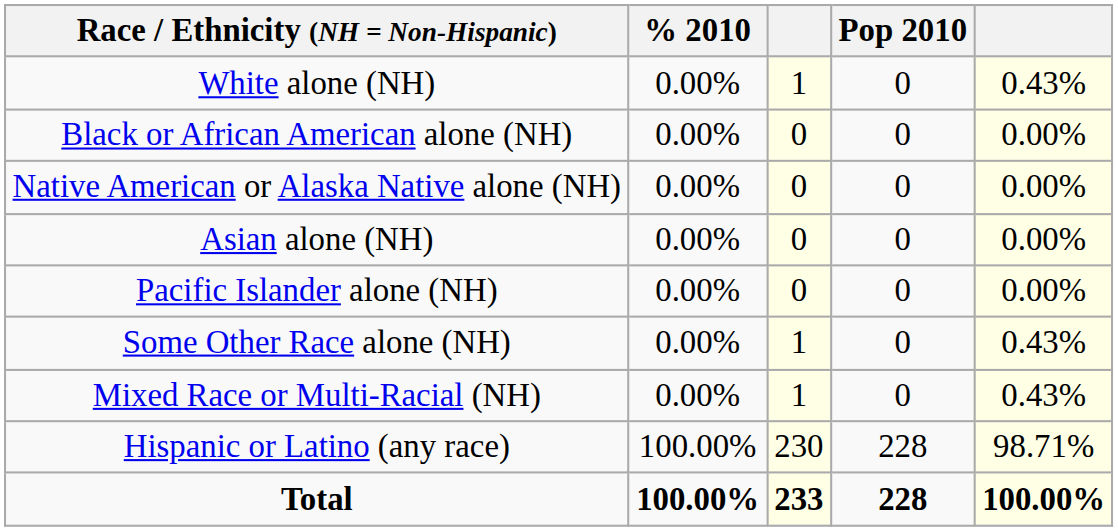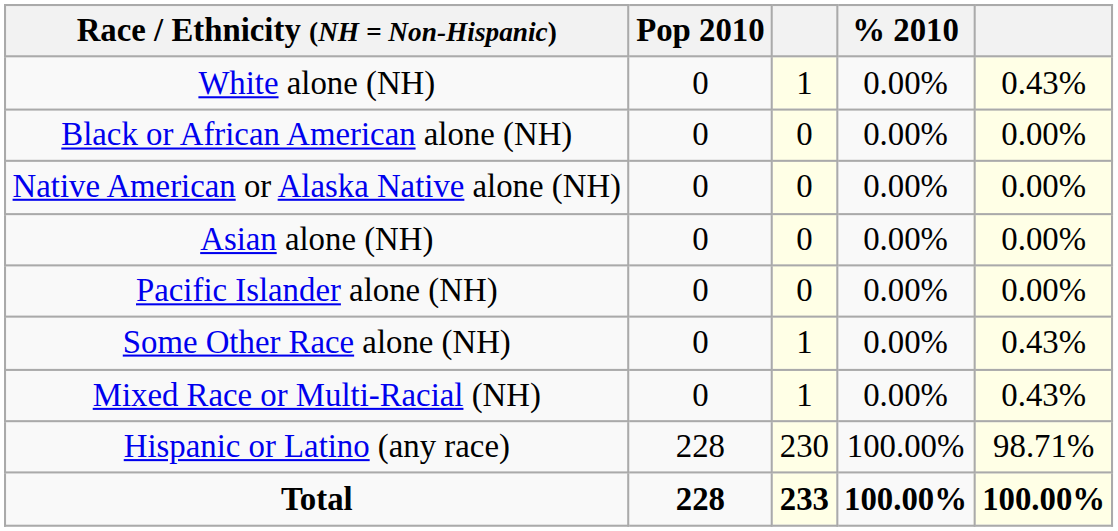columns swapped: Pop 2010 <-> % 2010
